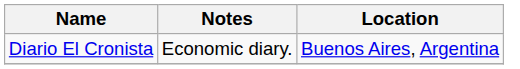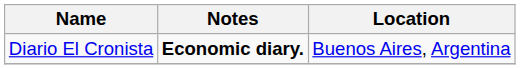Diario El Cronista | Notes: normal -> bold
